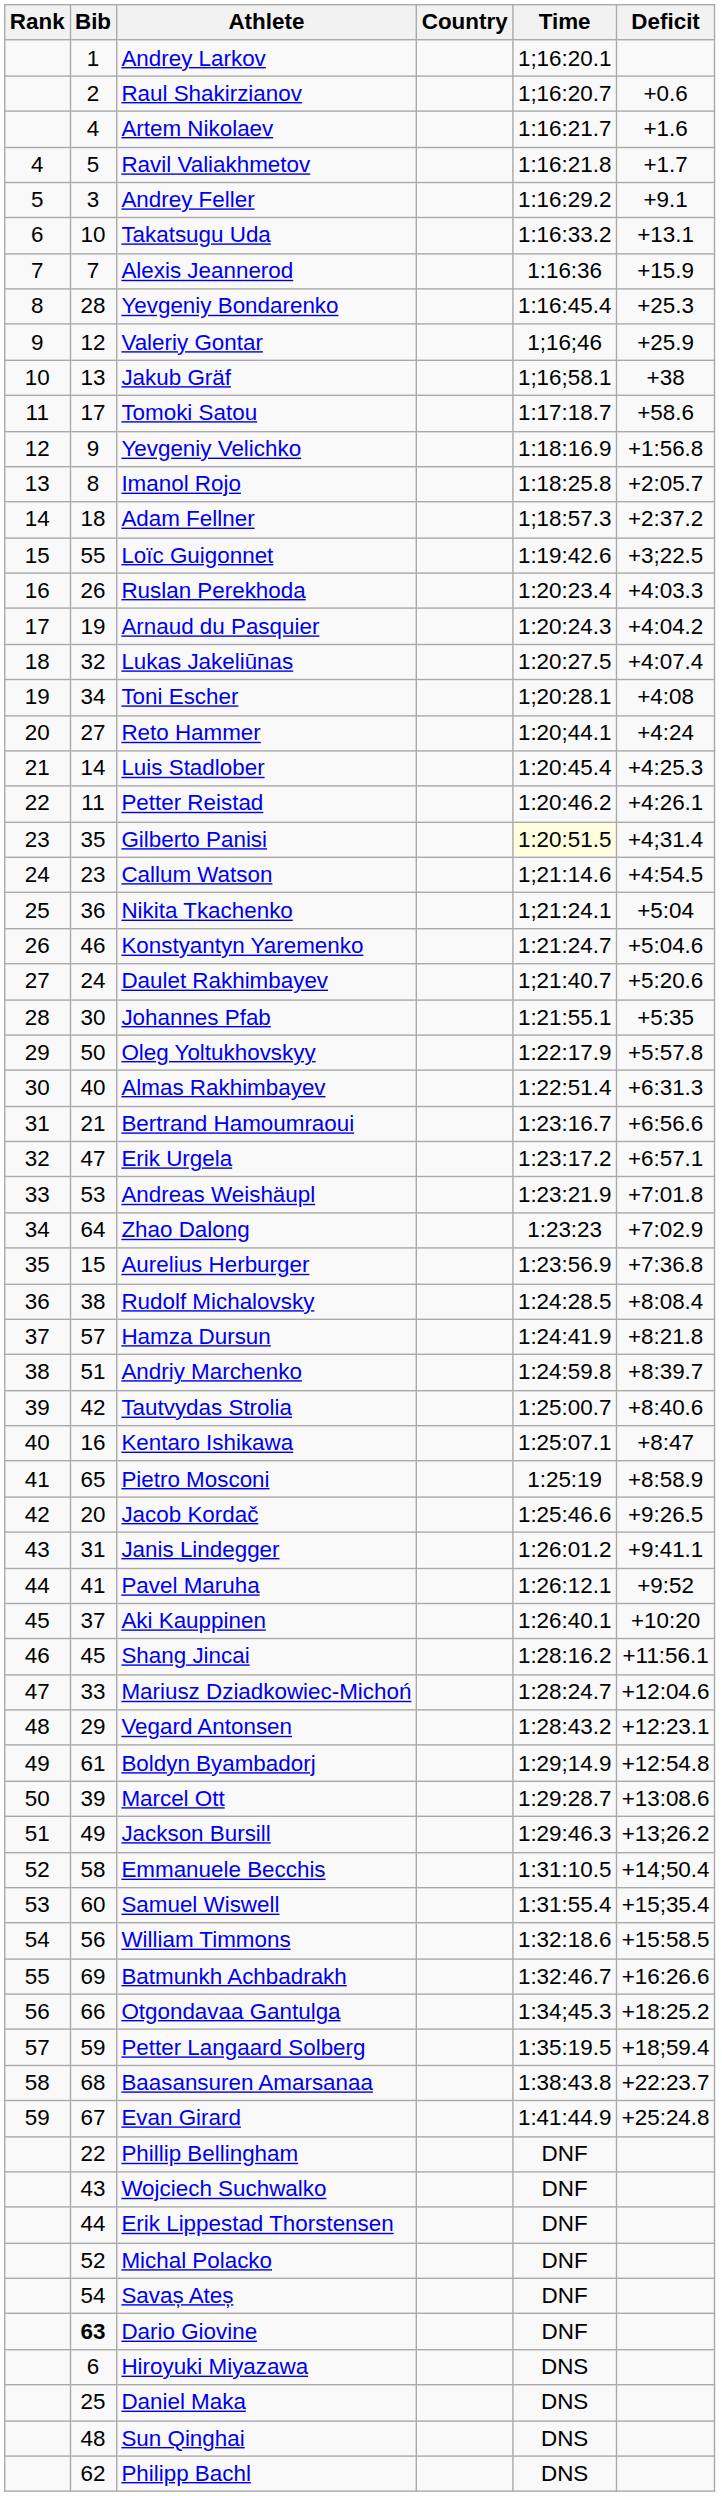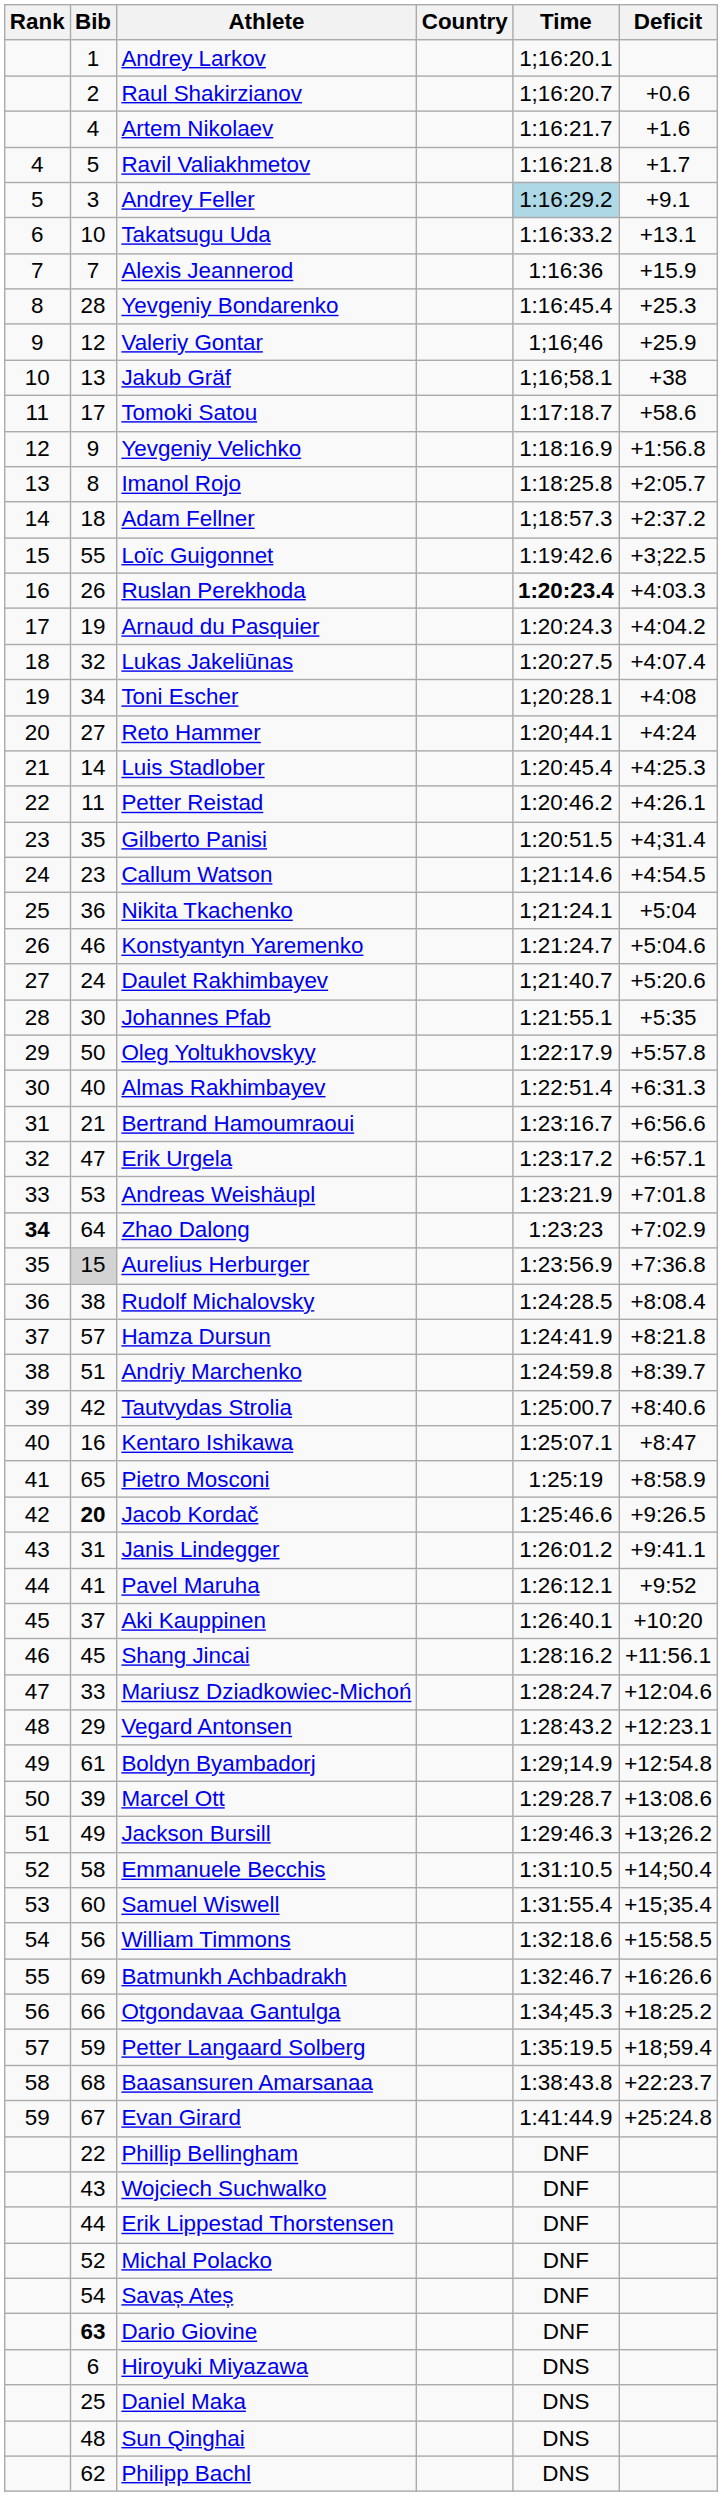Andrey Feller | Time: no background -> lightblue background
Ruslan Perekhoda | Time: normal -> bold
Gilberto Panisi | Time: lightyellow background -> no background
Zhao Dalong | Rank: normal -> bold
Aurelius Herburger | Bib: no background -> lightgrey background
Jacob Kordač | Bib: normal -> bold
